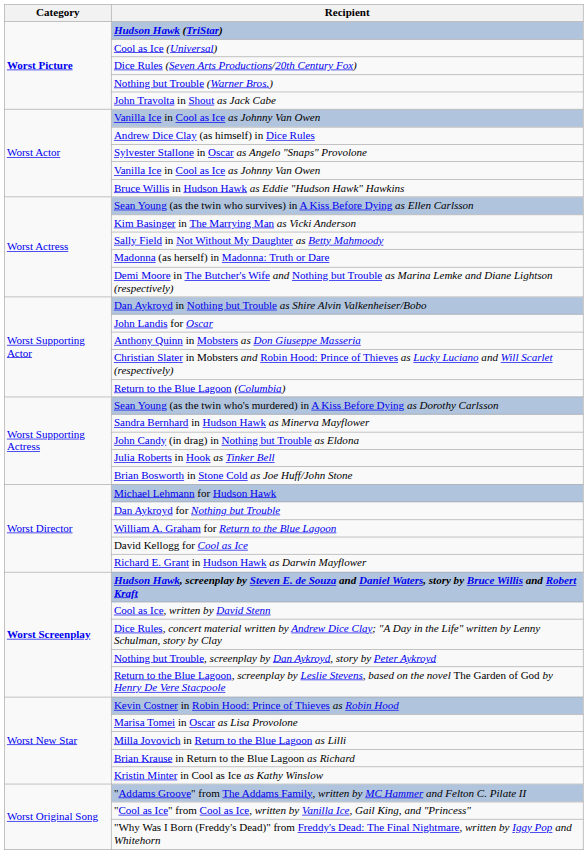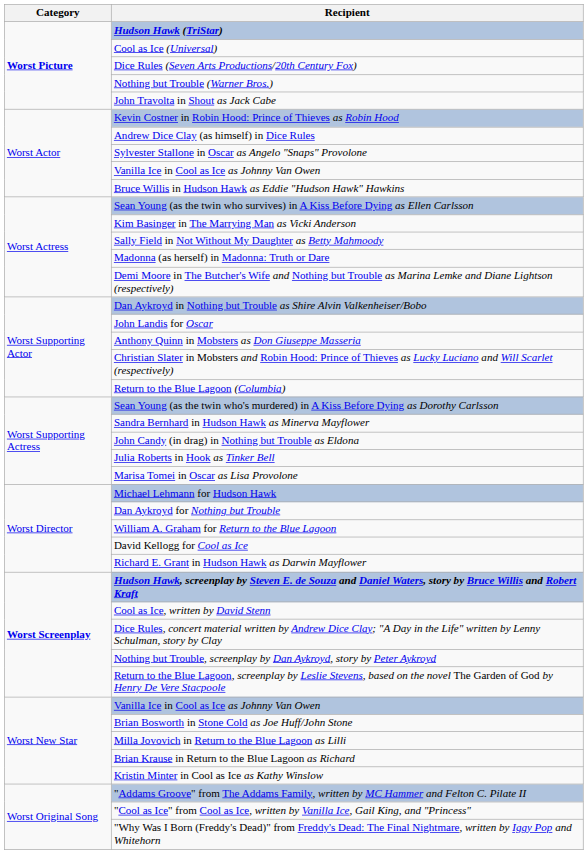row 7 | Recipient: Vanilla Ice in Cool as Ice as Johnny Van Owen -> Kevin Costner in Robin Hood: Prince of Thieves as Robin Hood
row 26 | Recipient: Brian Bosworth in Stone Cold as Joe Huff/John Stone -> Marisa Tomei in Oscar as Lisa Provolone
row 37 | Recipient: Kevin Costner in Robin Hood: Prince of Thieves as Robin Hood -> Vanilla Ice in Cool as Ice as Johnny Van Owen
row 38 | Recipient: Marisa Tomei in Oscar as Lisa Provolone -> Brian Bosworth in Stone Cold as Joe Huff/John Stone
